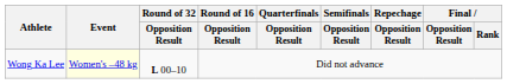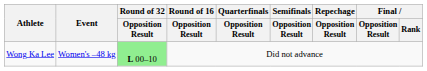Wong Ka Lee | Event: lightyellow background -> no background
Wong Ka Lee | Round of 32 / Opposition Result: no background -> lightgreen background
